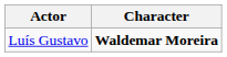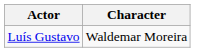Luís Gustavo | Character: bold -> normal
